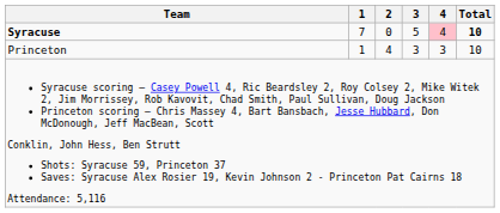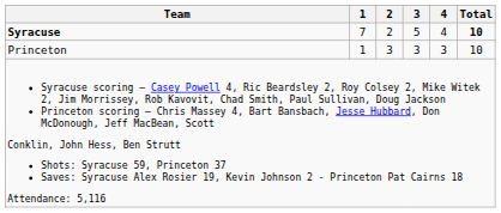Syracuse | 2: 0 -> 2
Syracuse | 4: pink background -> no background
Princeton | 2: 4 -> 3
